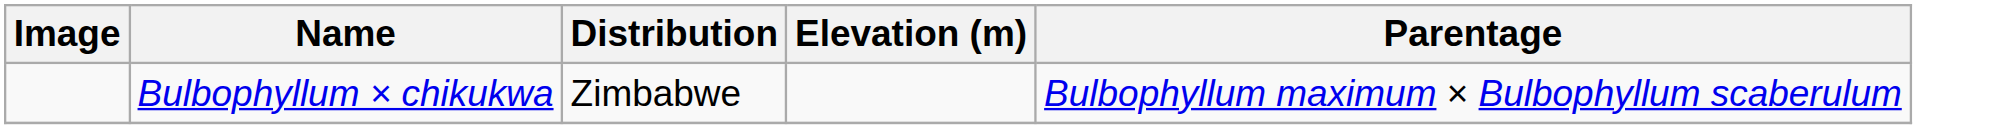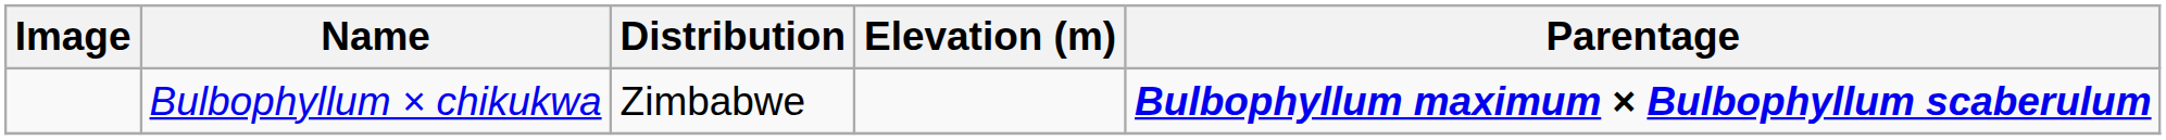Bulbophyllum × chikukwa | Parentage: normal -> bold
